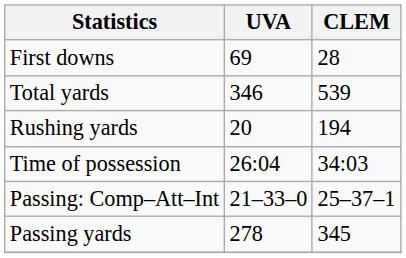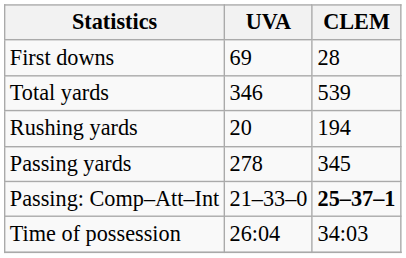rows swapped: Passing yards <-> Time of possession
Passing: Comp–Att–Int | CLEM: normal -> bold
